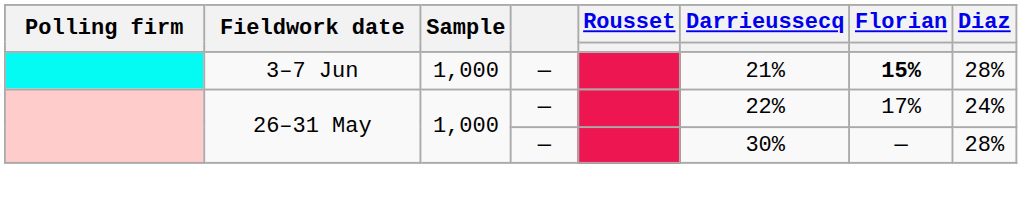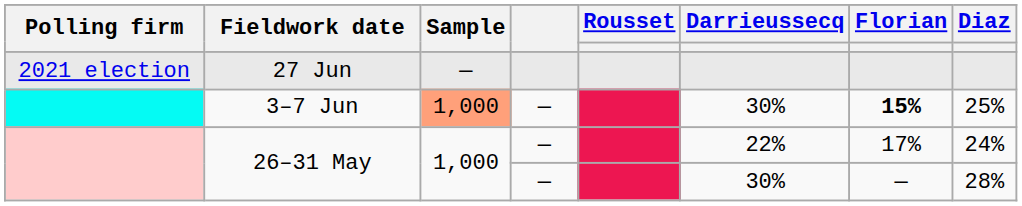+ row: 2021 election | 27 Jun | —
3–7 Jun | Sample: no background -> lightsalmon background
3–7 Jun | Darrieussecq: 21% -> 30%
3–7 Jun | Diaz: 28% -> 25%
